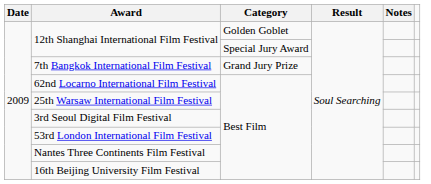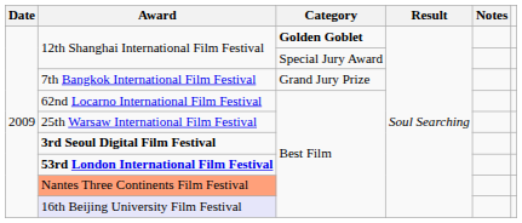12th Shanghai International Film Festival / Golden Goblet | Category: normal -> bold
3rd Seoul Digital Film Festival | Award: normal -> bold
53rd London International Film Festival | Award: normal -> bold
Nantes Three Continents Film Festival | Award: no background -> lightsalmon background
16th Beijing University Film Festival | Award: no background -> lavender background
